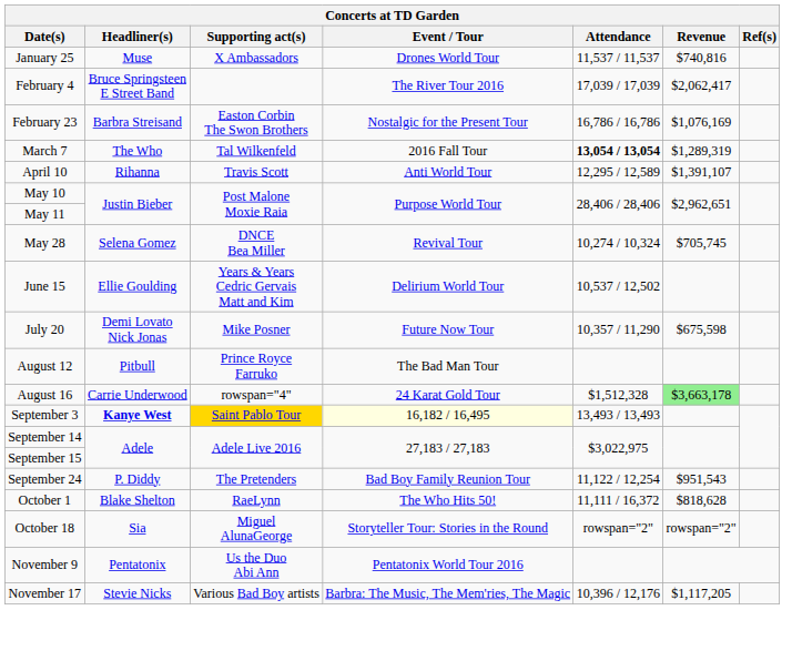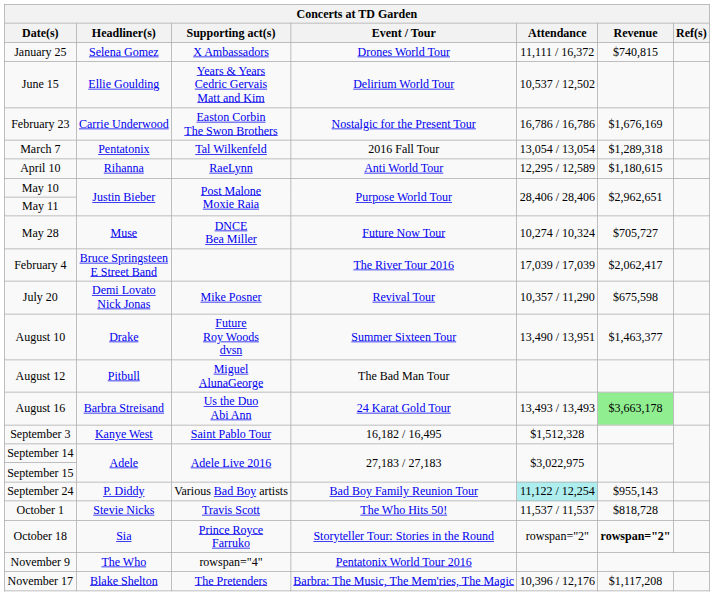January 25 | Headliner(s): Muse -> Selena Gomez
January 25 | Attendance: 11,537 / 11,537 -> 11,111 / 16,372
January 25 | Revenue: $740,816 -> $740,815
rows swapped: February 4 <-> June 15
February 23 | Headliner(s): Barbra Streisand -> Carrie Underwood
February 23 | Revenue: $1,076,169 -> $1,676,169
March 7 | Headliner(s): The Who -> Pentatonix
March 7 | Attendance: bold -> normal
March 7 | Revenue: $1,289,319 -> $1,289,318
April 10 | Supporting act(s): Travis Scott -> RaeLynn
April 10 | Revenue: $1,391,107 -> $1,180,615
May 28 | Headliner(s): Selena Gomez -> Muse
May 28 | Event / Tour: Revival Tour -> Future Now Tour
May 28 | Revenue: $705,745 -> $705,727
July 20 | Event / Tour: Future Now Tour -> Revival Tour
+ row: August 10 | Drake | Future Roy Woods dvsn | Summer Sixteen Tour | 13,490 / 13,951 | $1,463,377
August 12 | Supporting act(s): Prince Royce Farruko -> Miguel AlunaGeorge
August 16 | Headliner(s): Carrie Underwood -> Barbra Streisand
August 16 | Supporting act(s): rowspan="4" -> Us the Duo Abi Ann
August 16 | Attendance: $1,512,328 -> 13,493 / 13,493
September 3 | Headliner(s): bold -> normal
September 3 | Supporting act(s): gold background -> no background
September 3 | Event / Tour: lightyellow background -> no background
September 3 | Attendance: 13,493 / 13,493 -> $1,512,328
September 24 | Supporting act(s): The Pretenders -> Various Bad Boy artists
September 24 | Attendance: no background -> paleturquoise background
September 24 | Revenue: $951,543 -> $955,143
October 1 | Headliner(s): Blake Shelton -> Stevie Nicks
October 1 | Supporting act(s): RaeLynn -> Travis Scott
October 1 | Attendance: 11,111 / 16,372 -> 11,537 / 11,537
October 1 | Revenue: $818,628 -> $818,728
October 18 | Supporting act(s): Miguel AlunaGeorge -> Prince Royce Farruko
October 18 | Revenue: normal -> bold
November 9 | Headliner(s): Pentatonix -> The Who
November 9 | Supporting act(s): Us the Duo Abi Ann -> rowspan="4"
November 17 | Headliner(s): Stevie Nicks -> Blake Shelton
November 17 | Supporting act(s): Various Bad Boy artists -> The Pretenders
November 17 | Revenue: $1,117,205 -> $1,117,208
